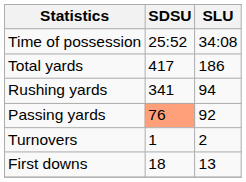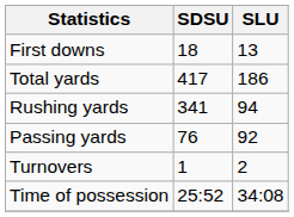rows swapped: First downs <-> Time of possession
Passing yards | SDSU: lightsalmon background -> no background
